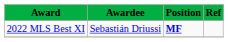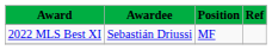2022 MLS Best XI | Position: bold -> normal
